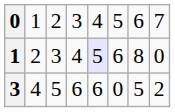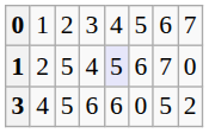row 2 | column 3: 3 -> 5
row 2 | column 7: 8 -> 7
